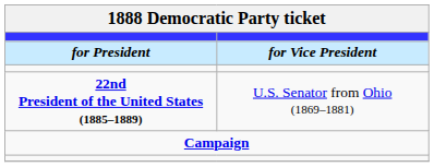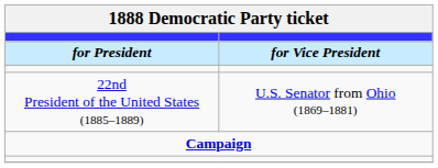22nd President of the United States (1885–1889) | column 1: bold -> normal
